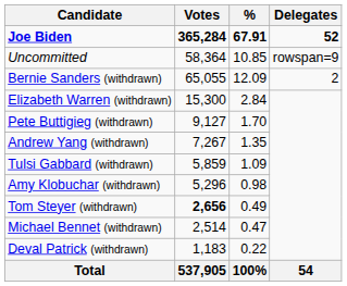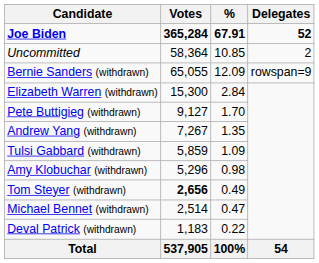Uncommitted | Delegates: rowspan=9 -> 2
Bernie Sanders (withdrawn) | Delegates: 2 -> rowspan=9
